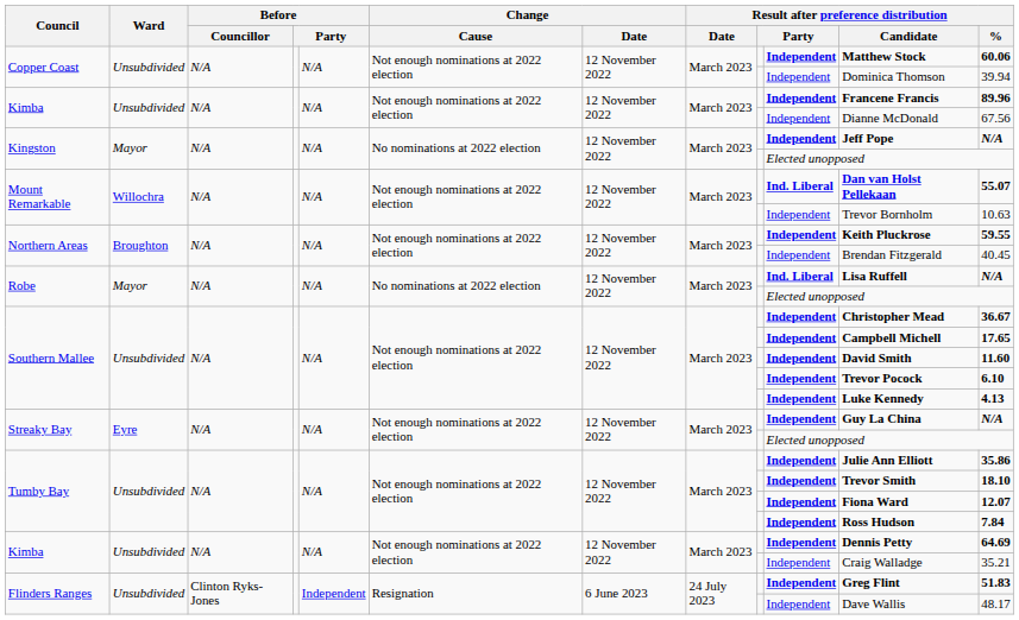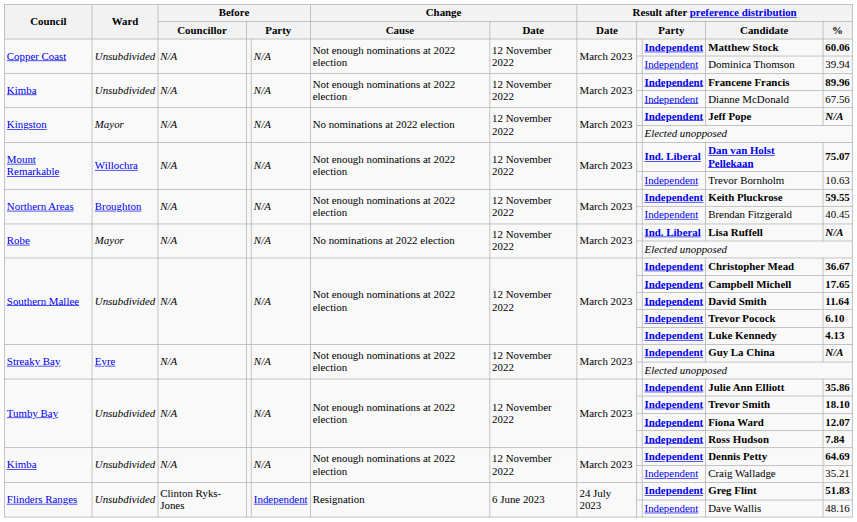row 9 | Result after preference distribution / %: 55.07 -> 75.07
row 17 | Result after preference distribution / %: 11.60 -> 11.64
row 29 | Result after preference distribution / %: 48.17 -> 48.16
